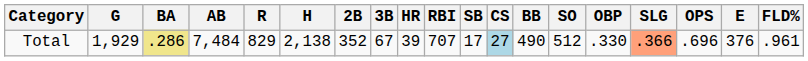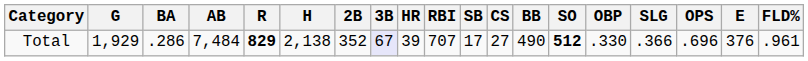row 2 | BA: khaki background -> no background
row 2 | R: normal -> bold
row 2 | 3B: no background -> lavender background
row 2 | CS: lightblue background -> no background
row 2 | SO: normal -> bold
row 2 | SLG: lightsalmon background -> no background
